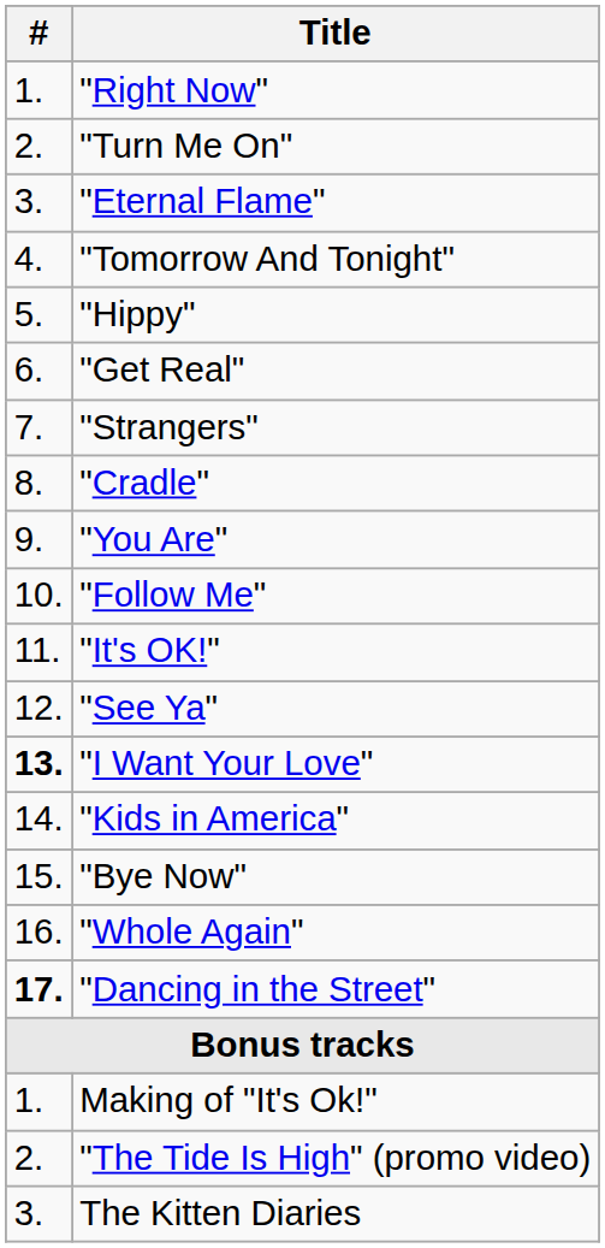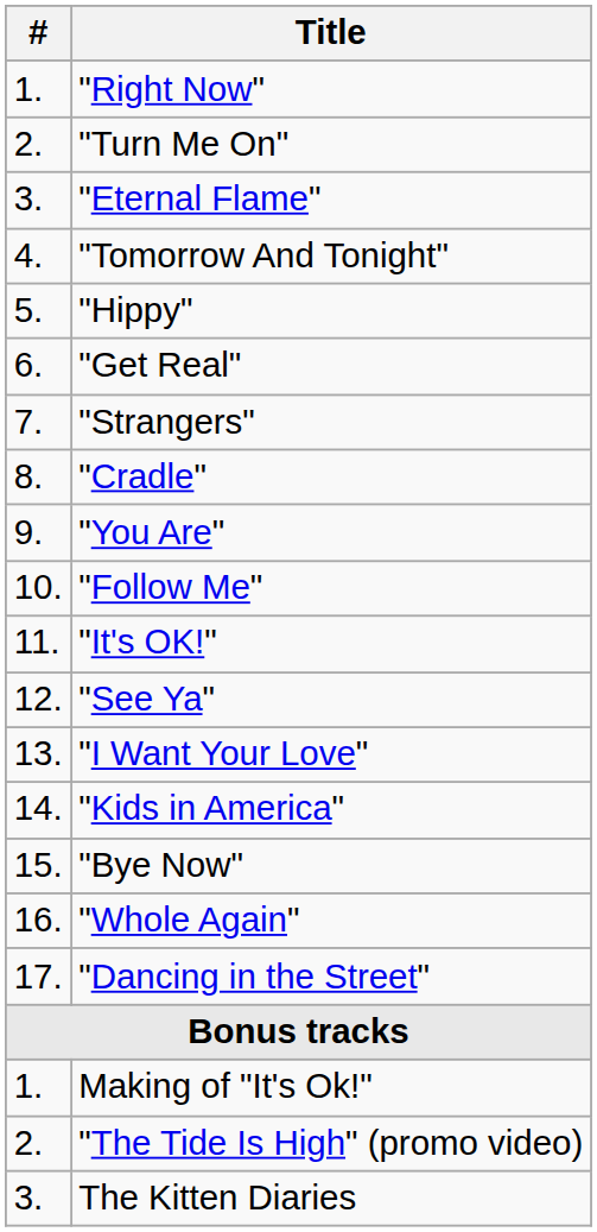"I Want Your Love" | #: bold -> normal
"Dancing in the Street" | #: bold -> normal
